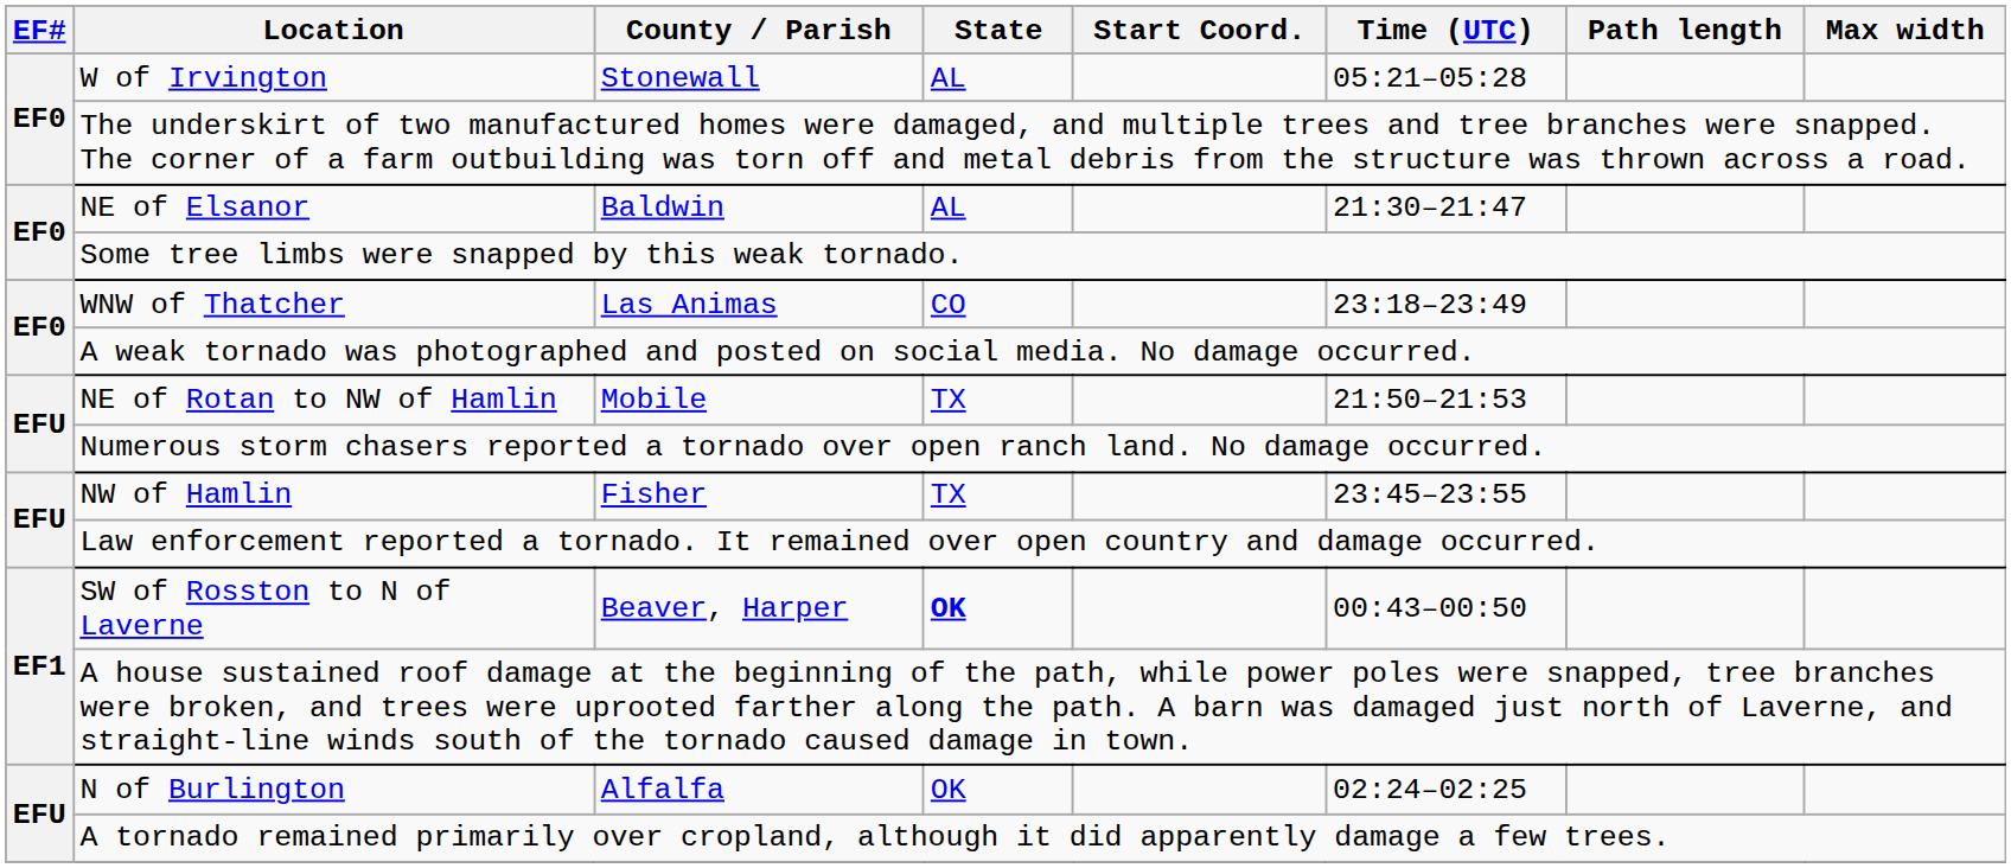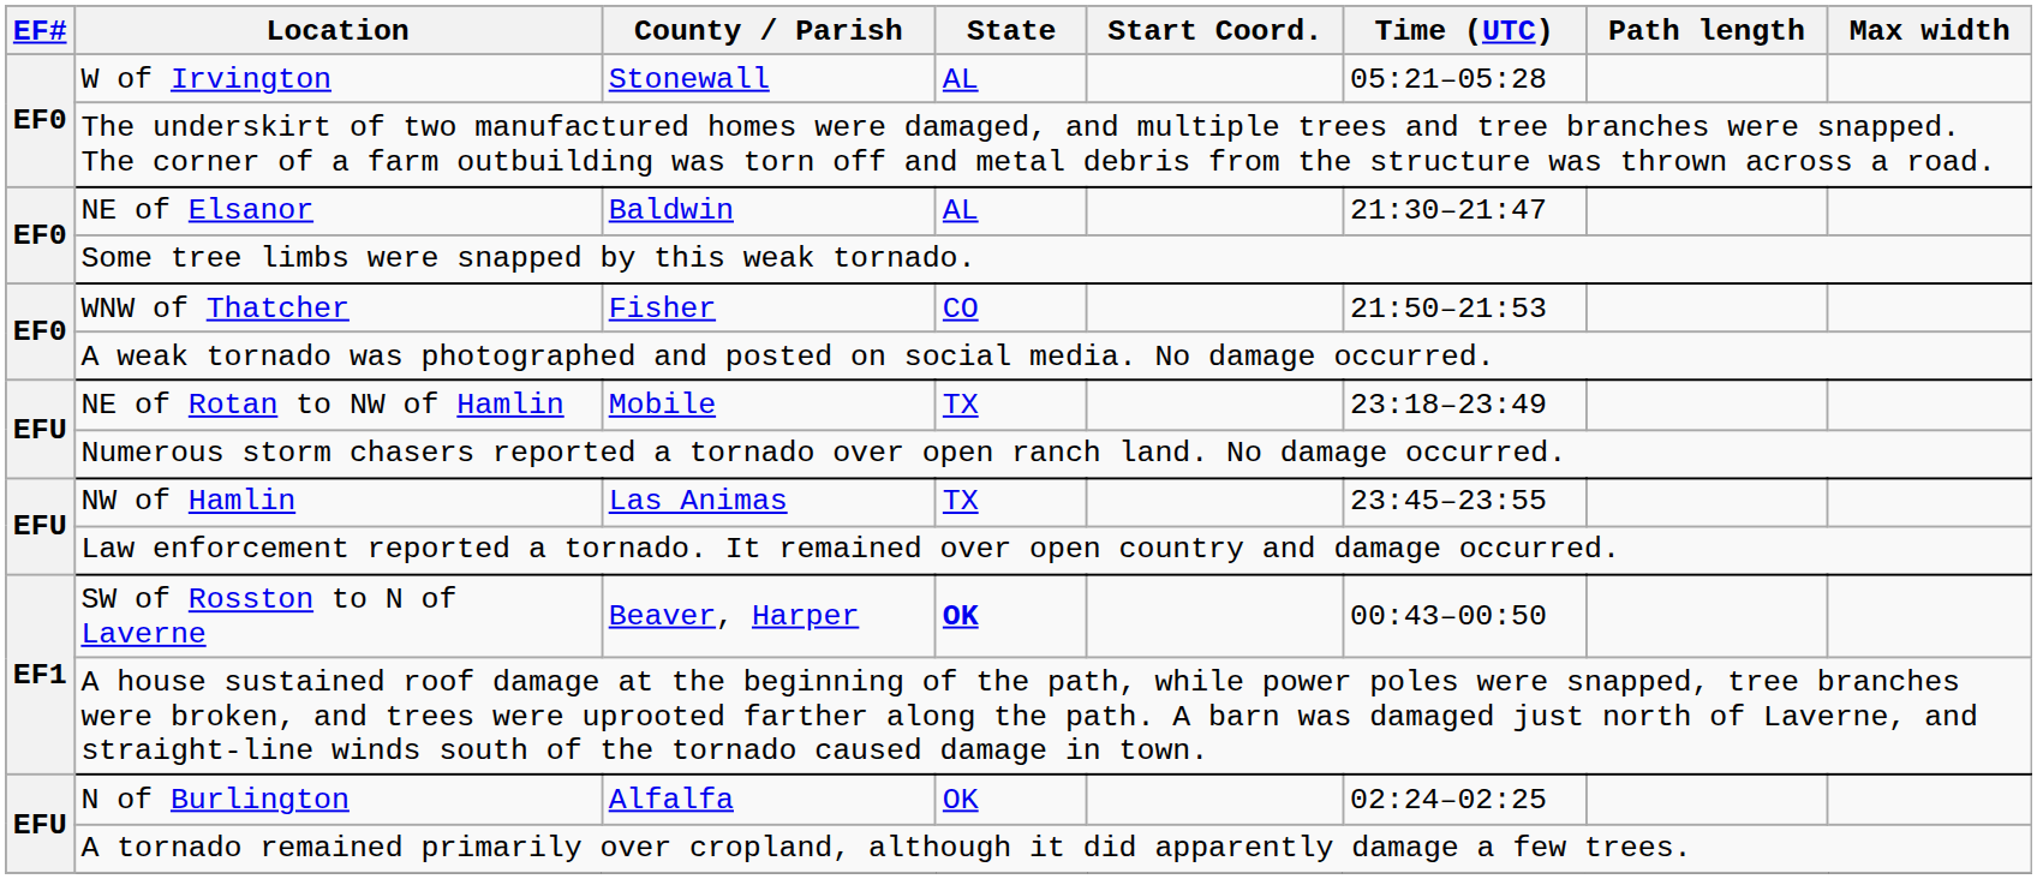WNW of Thatcher | County / Parish: Las Animas -> Fisher
WNW of Thatcher | Time (UTC): 23:18–23:49 -> 21:50–21:53
NE of Rotan to NW of Hamlin | Time (UTC): 21:50–21:53 -> 23:18–23:49
NW of Hamlin | County / Parish: Fisher -> Las Animas
